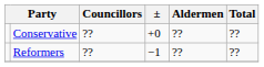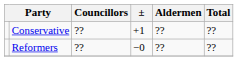Conservative | ±: +0 -> +1
Reformers | ±: −1 -> −0
